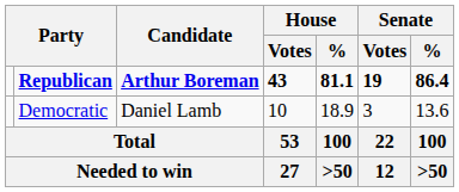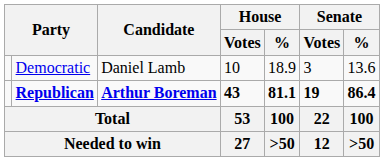rows swapped: Republican <-> Democratic
